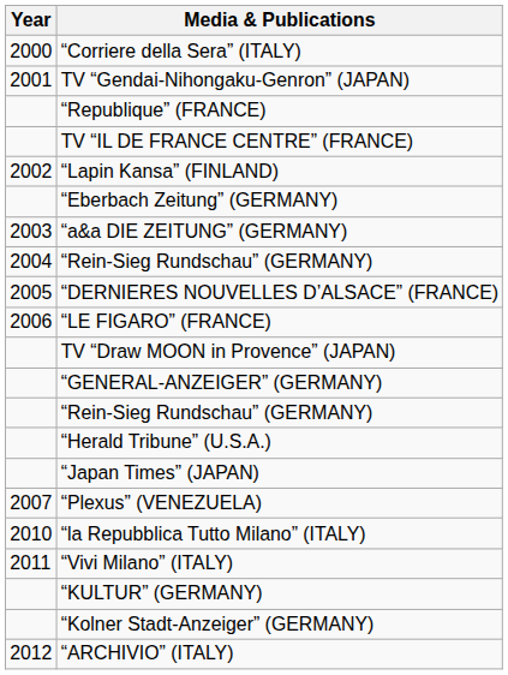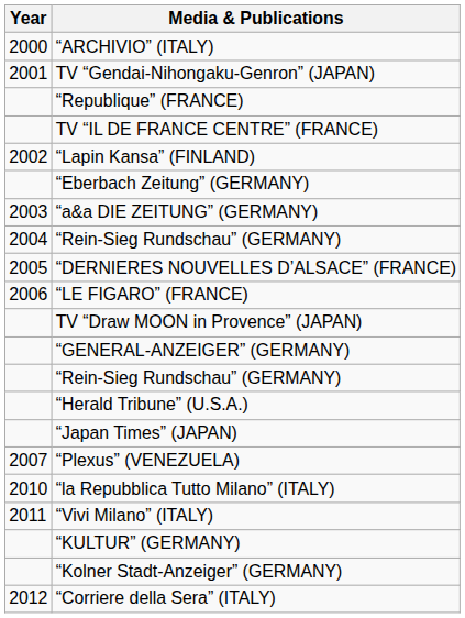row 2 | Media & Publications: “Corriere della Sera” (ITALY) -> “ARCHIVIO” (ITALY)
row 22 | Media & Publications: “ARCHIVIO” (ITALY) -> “Corriere della Sera” (ITALY)
